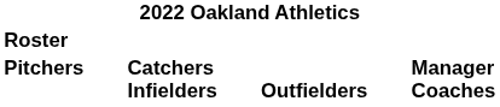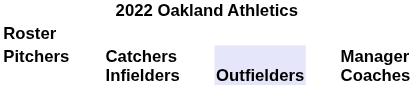Pitchers | column 3: no background -> lavender background
